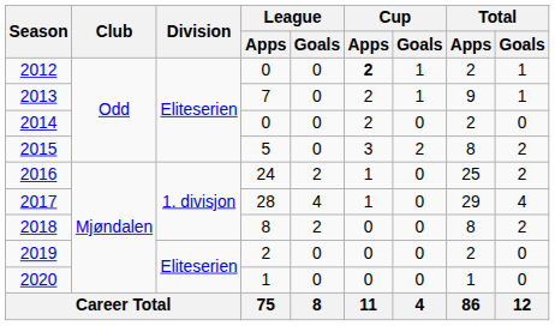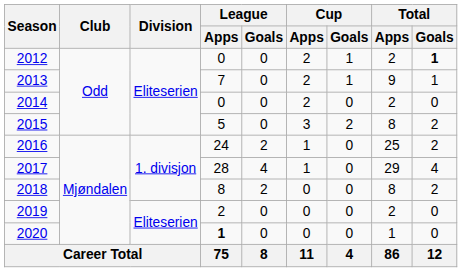2012 | Cup / Apps: bold -> normal
2012 | Total / Goals: normal -> bold
2020 | League / Apps: normal -> bold
